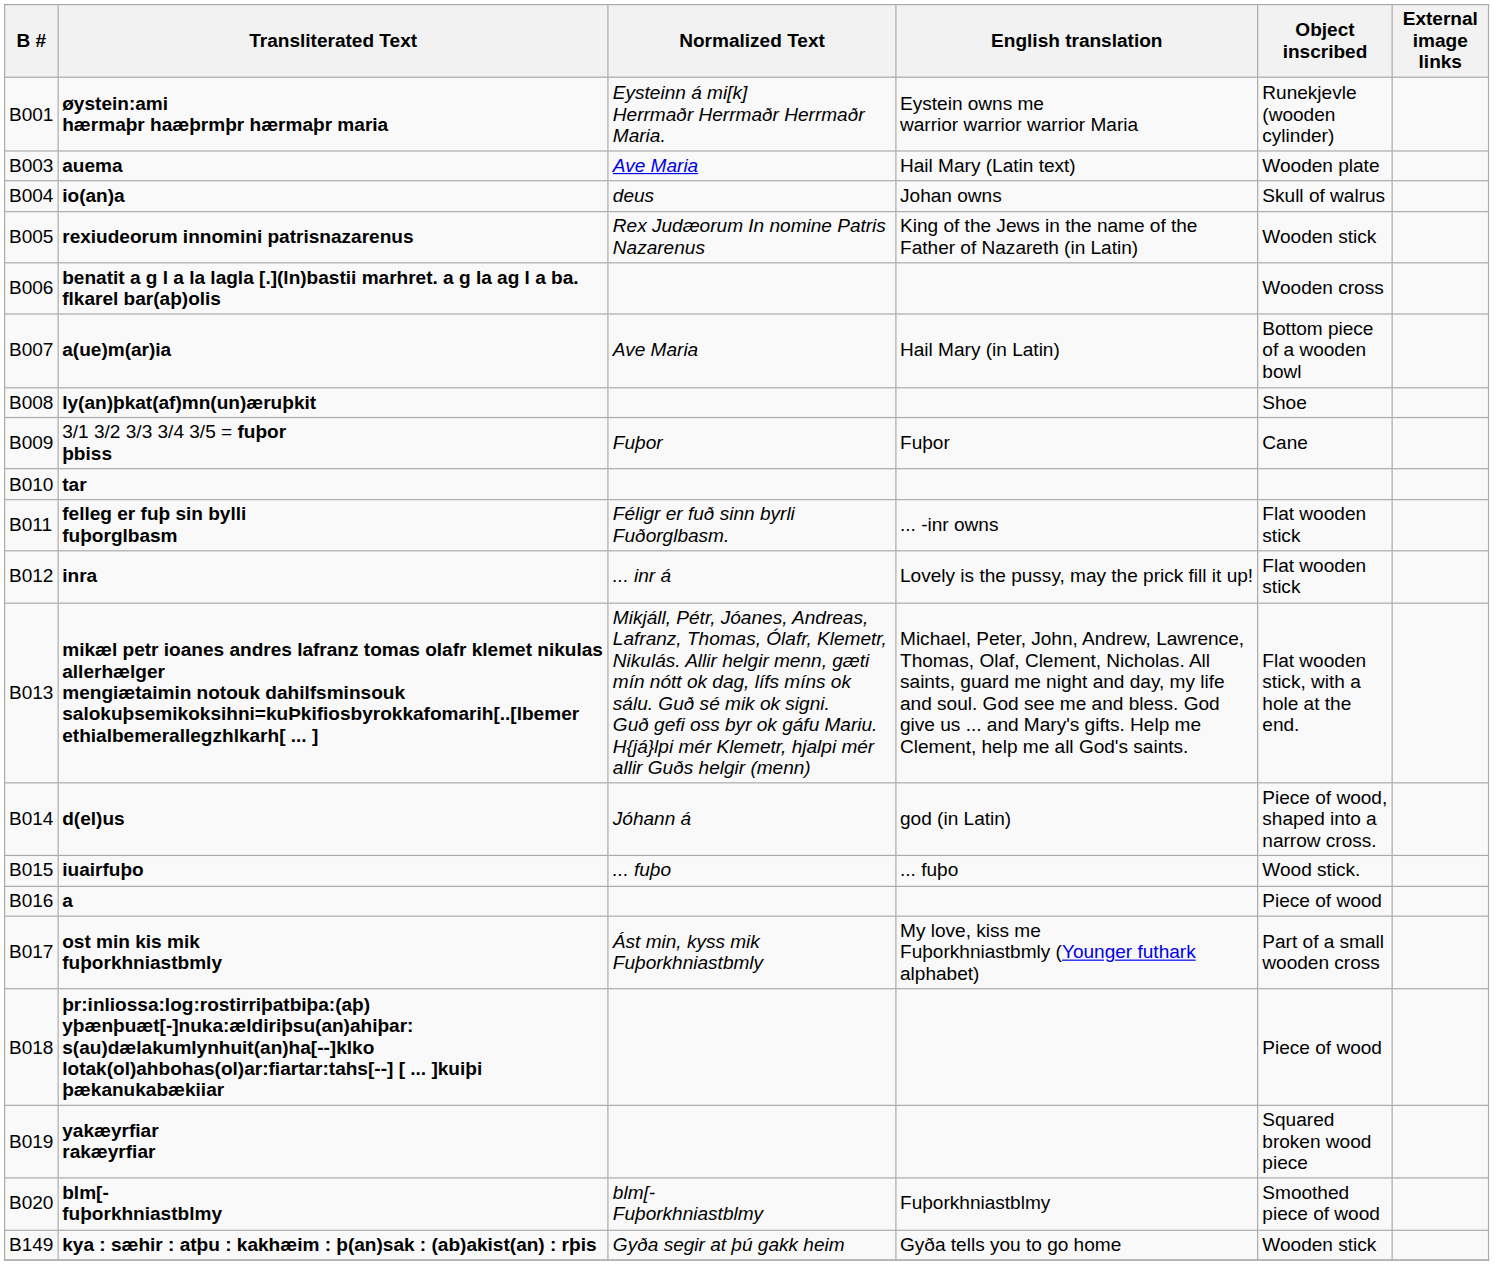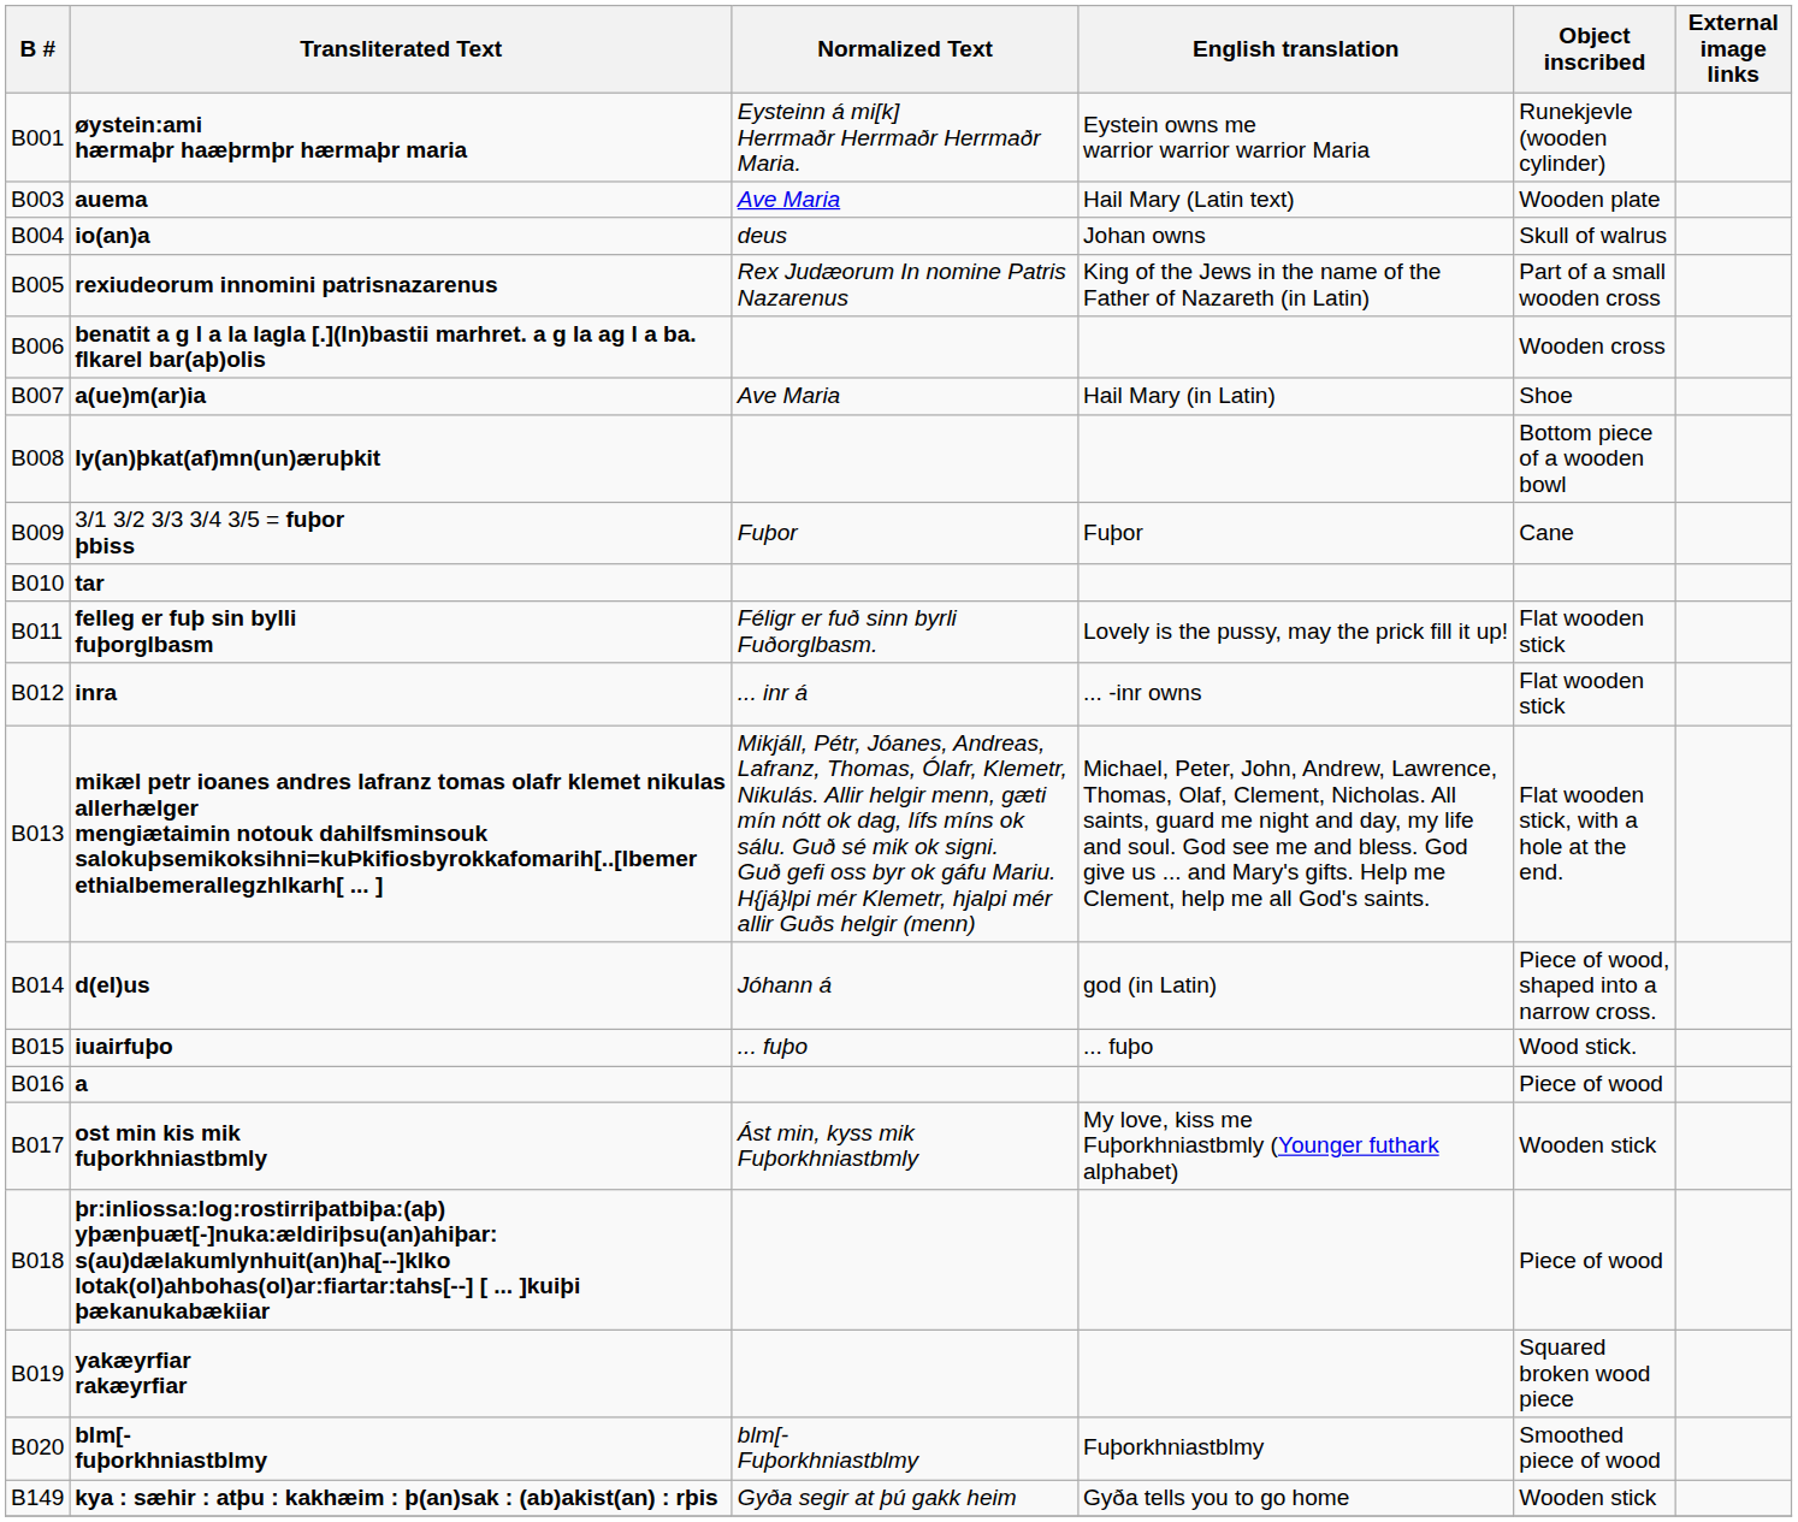rexiudeorum innomini patrisnazarenus | Object inscribed: Wooden stick -> Part of a small wooden cross
a(ue)m(ar)ia | Object inscribed: Bottom piece of a wooden bowl -> Shoe
ly(an)þkat(af)mn(un)æruþkit | Object inscribed: Shoe -> Bottom piece of a wooden bowl
felleg er fuþ sin bylli fuþorglbasm | English translation: ... -inr owns -> Lovely is the pussy, may the prick fill it up!
inra | English translation: Lovely is the pussy, may the prick fill it up! -> ... -inr owns
ost min kis mik fuþorkhniastbmly | Object inscribed: Part of a small wooden cross -> Wooden stick
